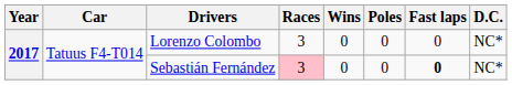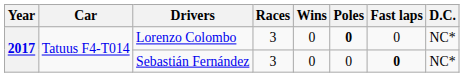Lorenzo Colombo | Poles: normal -> bold
Sebastián Fernández | Races: pink background -> no background
